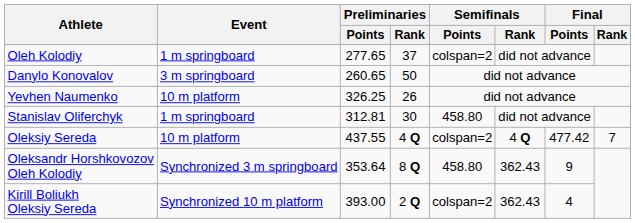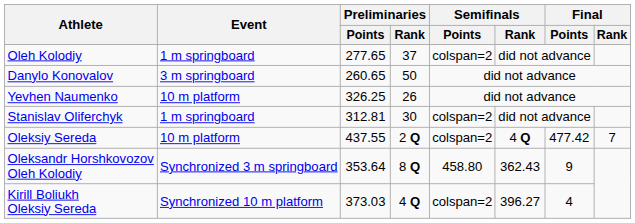Stanislav Oliferchyk | Semifinals / Points: 458.80 -> colspan=2
Oleksiy Sereda | Preliminaries / Rank: 4 Q -> 2 Q
Kirill Boliukh Oleksiy Sereda | Preliminaries / Points: 393.00 -> 373.03
Kirill Boliukh Oleksiy Sereda | Preliminaries / Rank: 2 Q -> 4 Q
Kirill Boliukh Oleksiy Sereda | Semifinals / Rank: 362.43 -> 396.27
